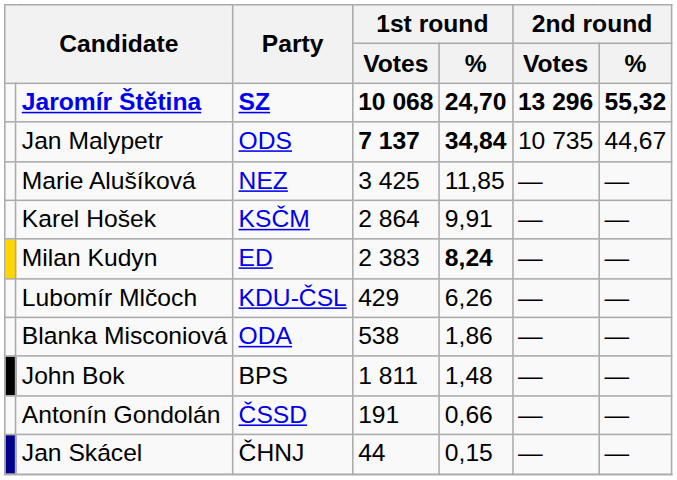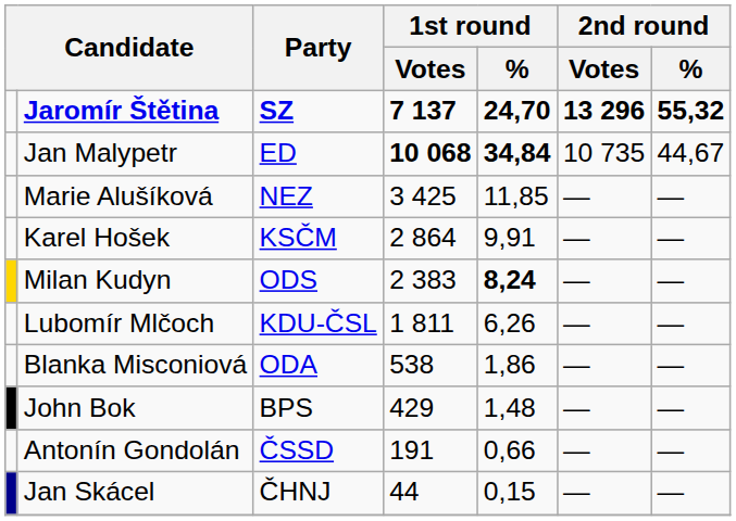Jaromír Štětina | 1st round / Votes: 10 068 -> 7 137
Jan Malypetr | Party: ODS -> ED
Jan Malypetr | 1st round / Votes: 7 137 -> 10 068
Milan Kudyn | Party: ED -> ODS
Lubomír Mlčoch | 1st round / Votes: 429 -> 1 811
John Bok | 1st round / Votes: 1 811 -> 429
